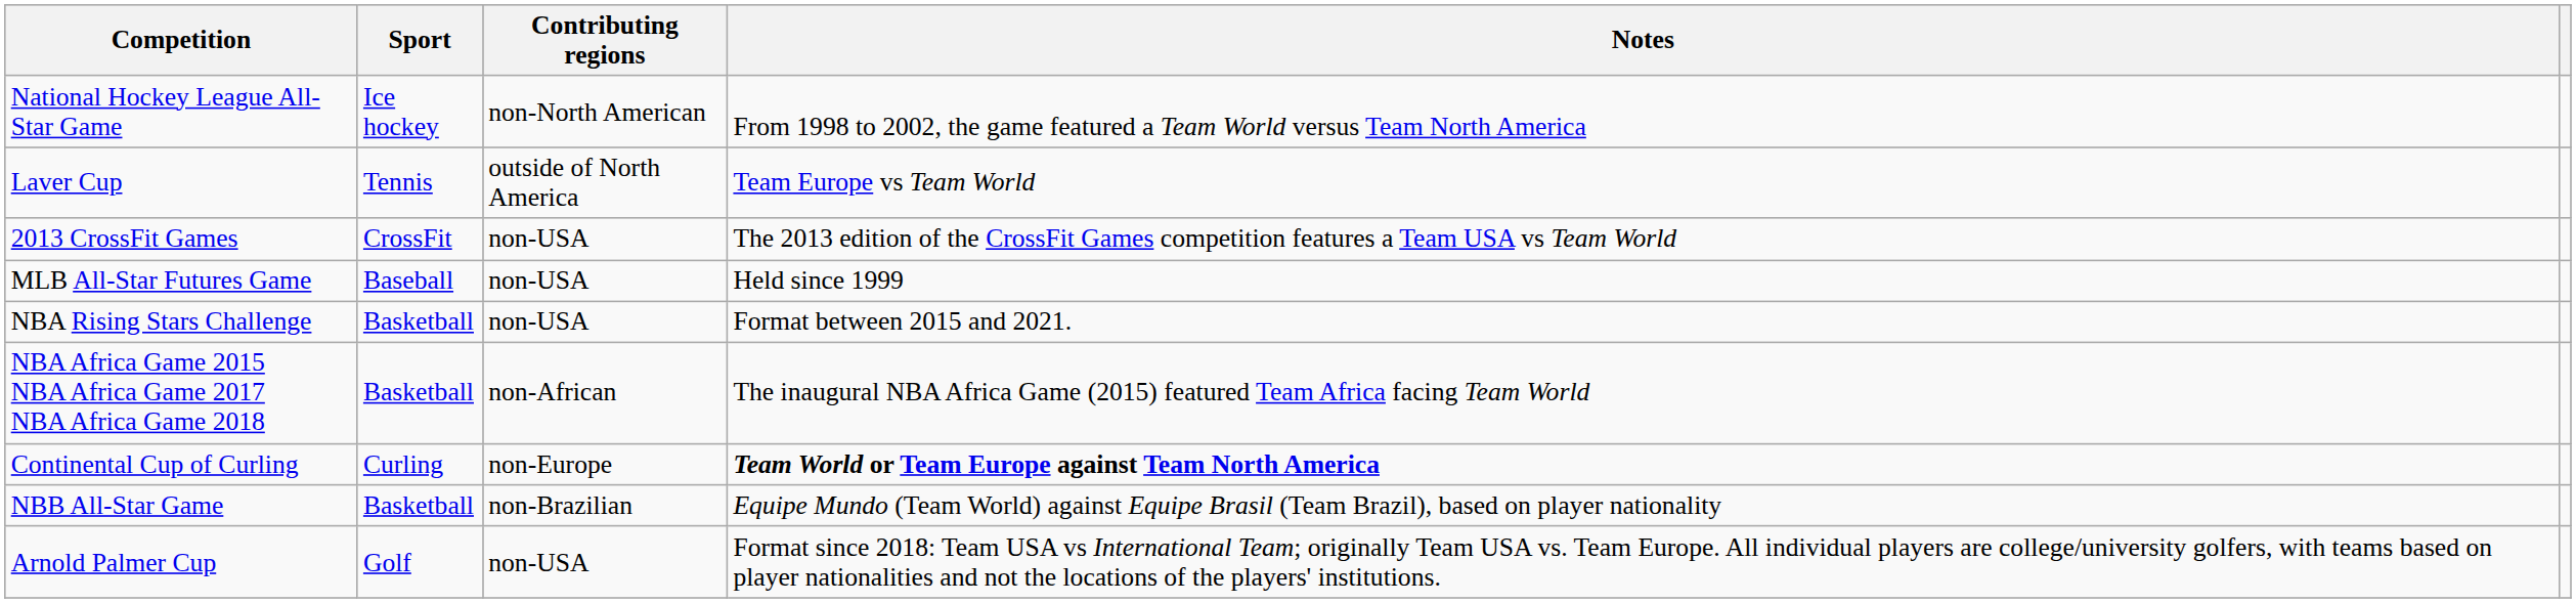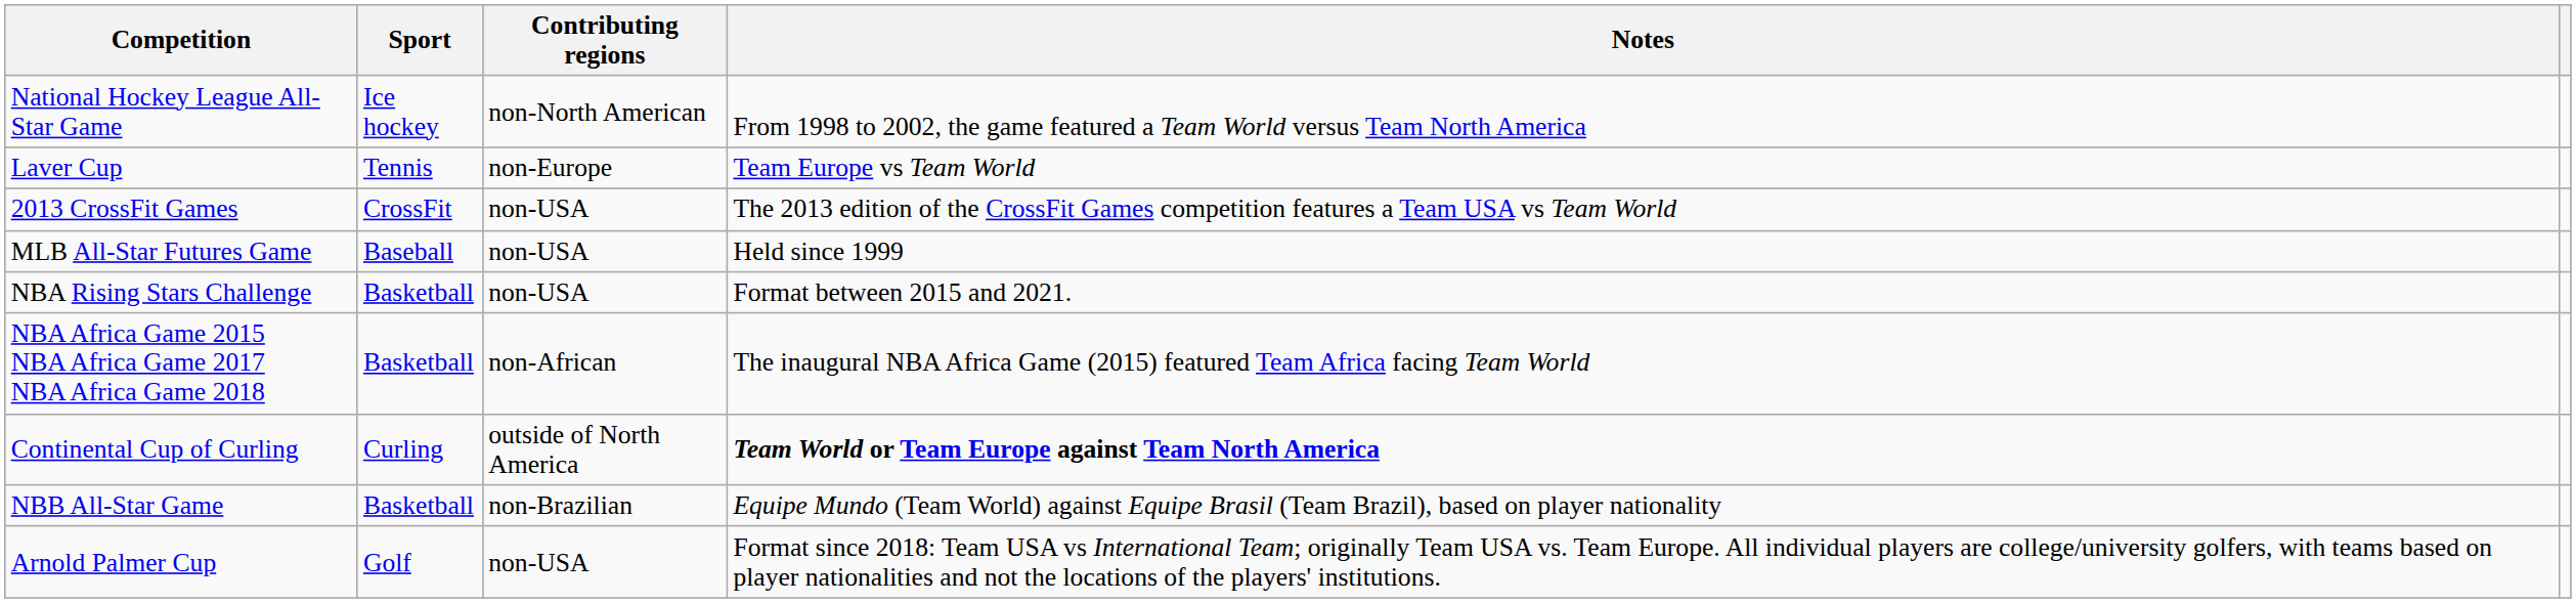Laver Cup | Contributing regions: outside of North America -> non-Europe
Continental Cup of Curling | Contributing regions: non-Europe -> outside of North America
